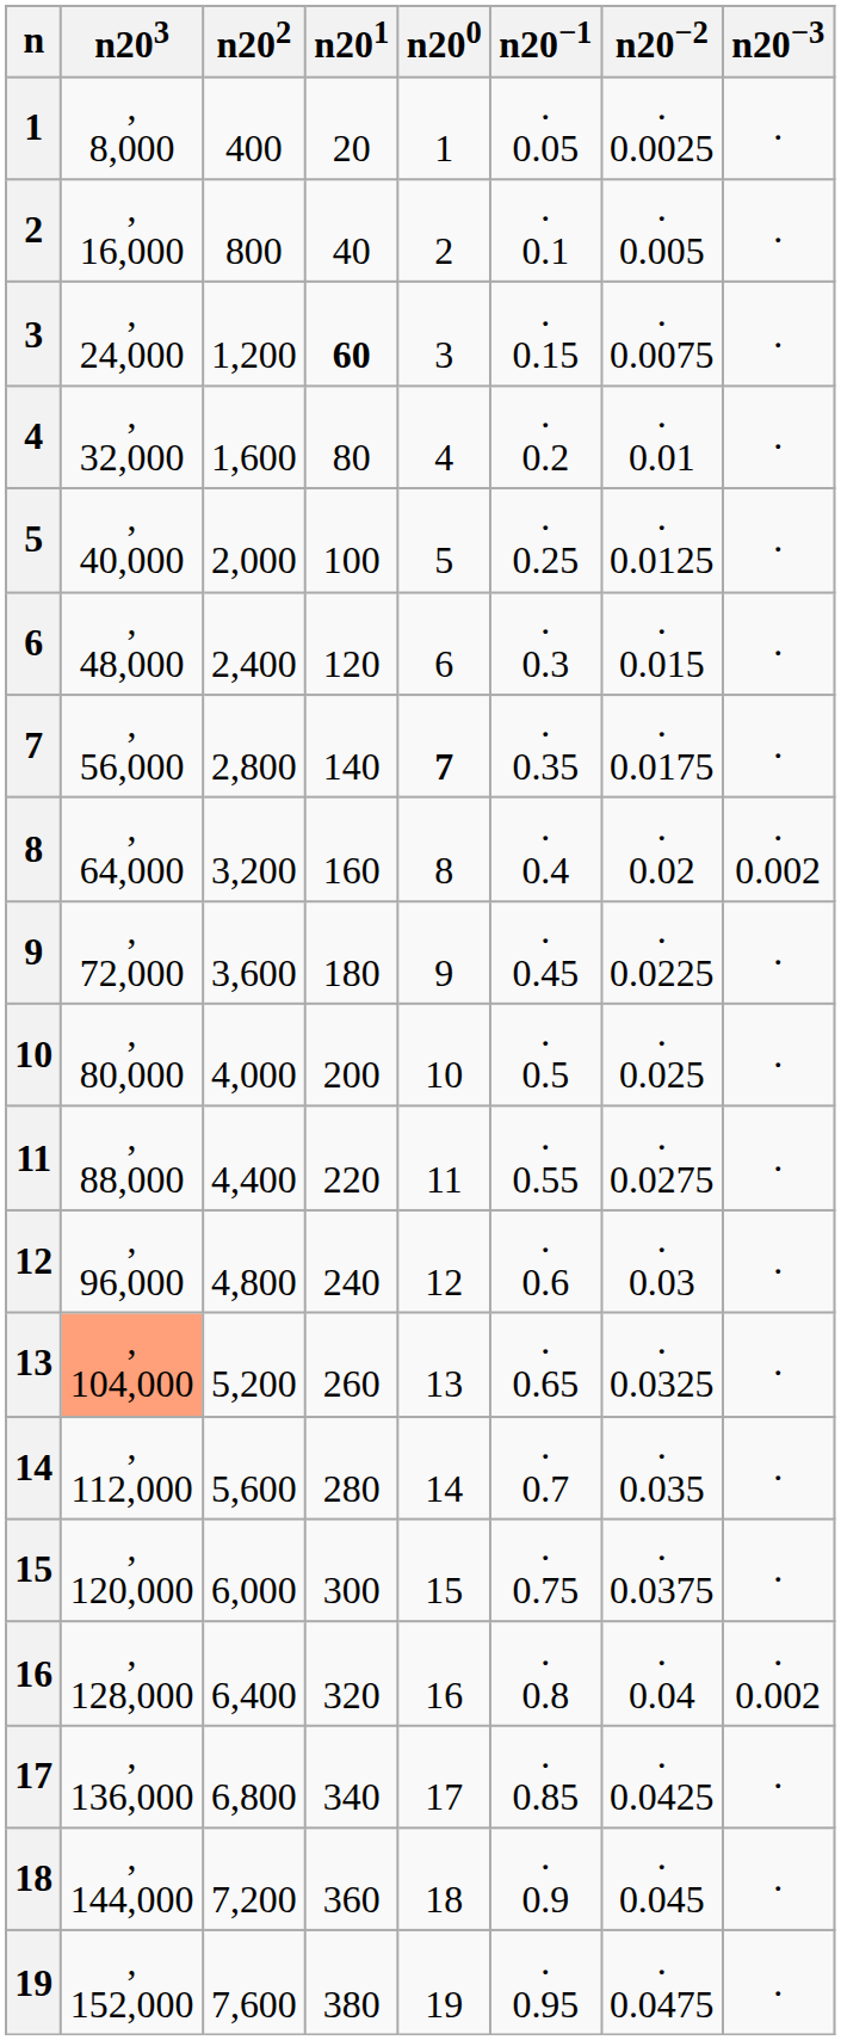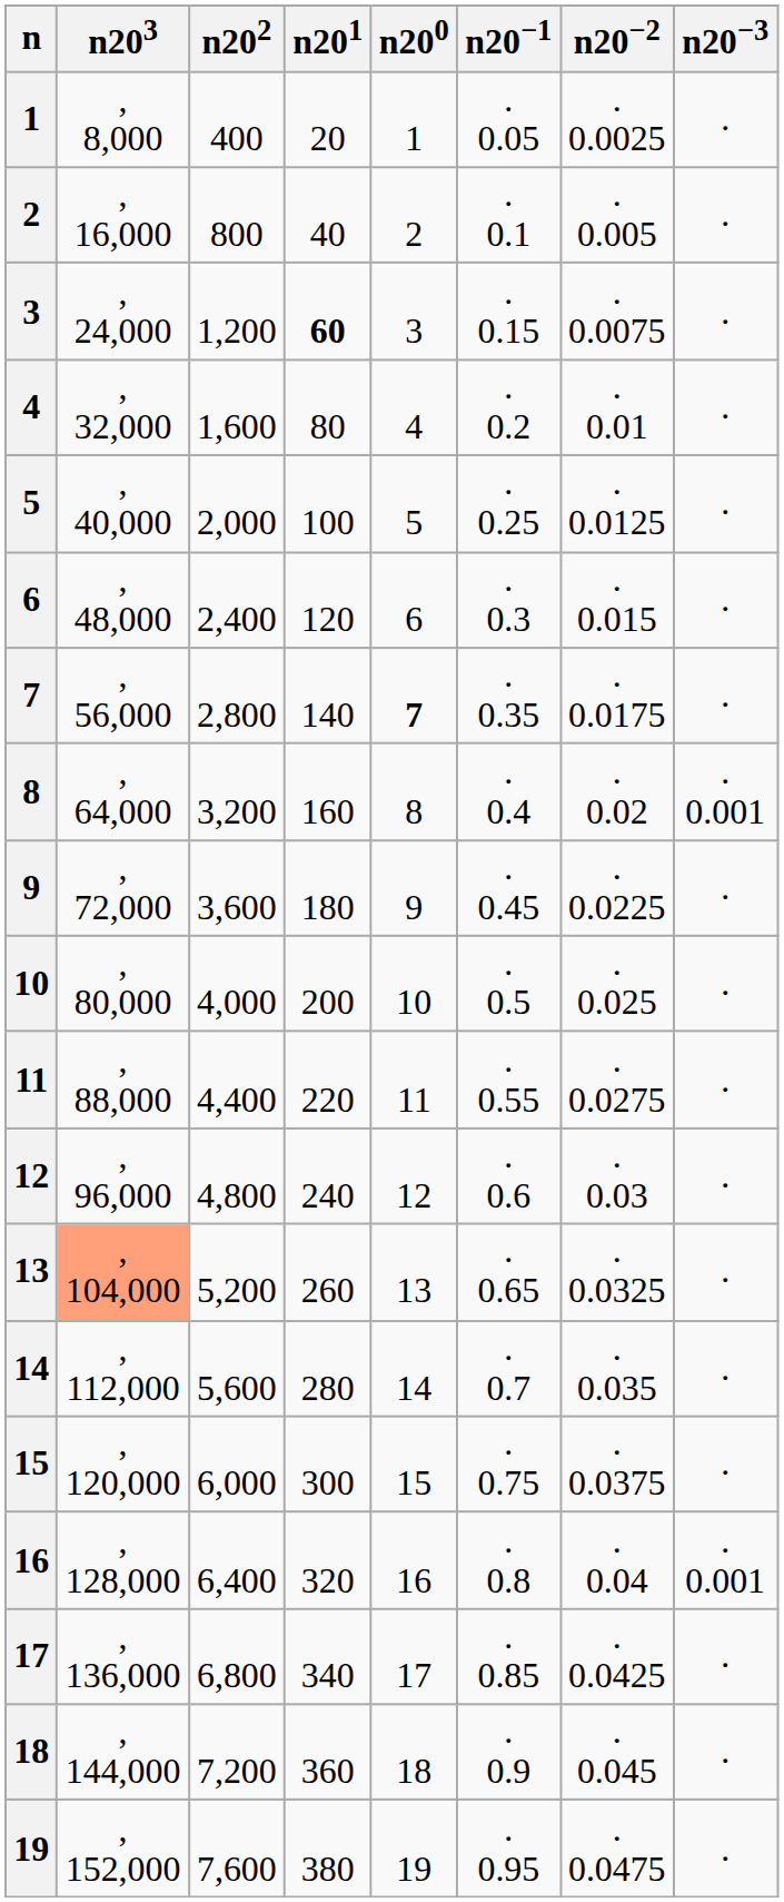row 9 | n20−3: . 0.002 -> . 0.001
row 17 | n20−3: . 0.002 -> . 0.001
